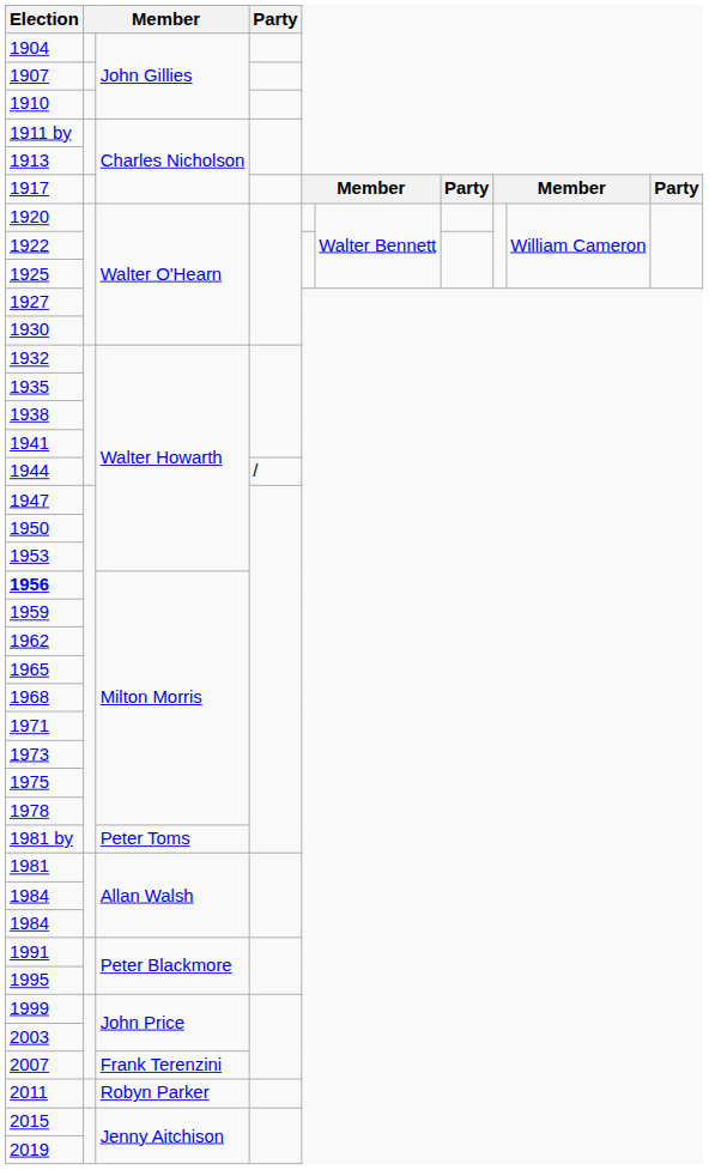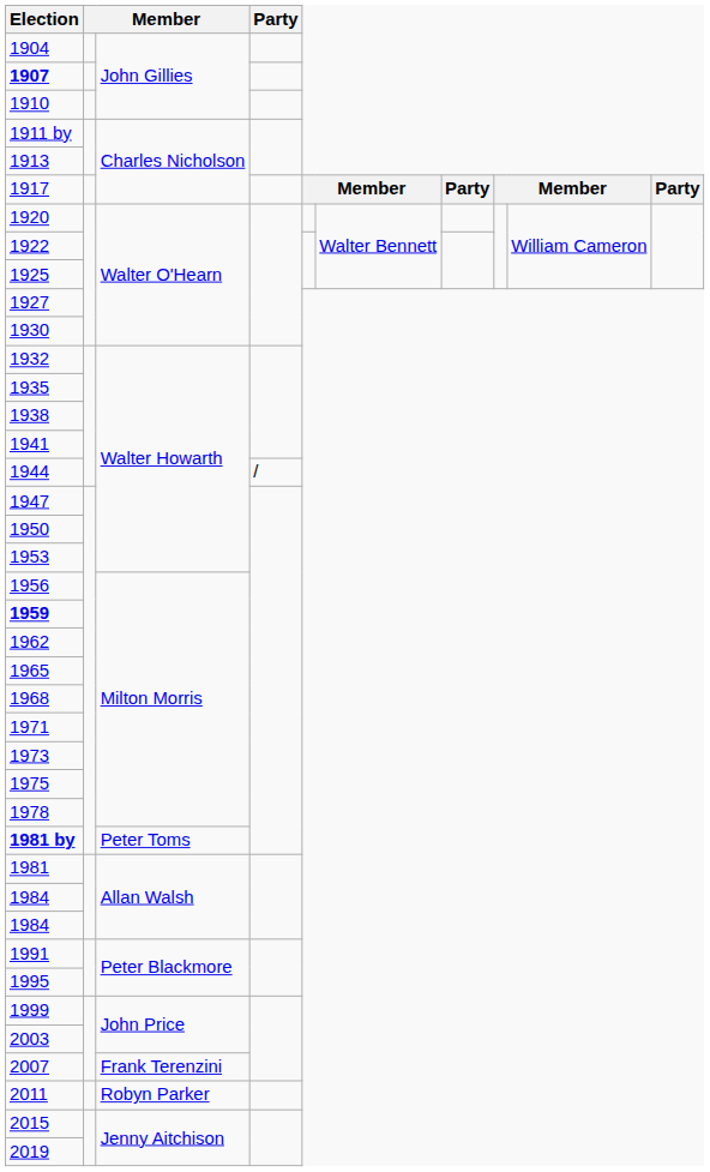1907 | Election: normal -> bold
1956 | Election: bold -> normal
1959 | Election: normal -> bold
1981 by | Election: normal -> bold
